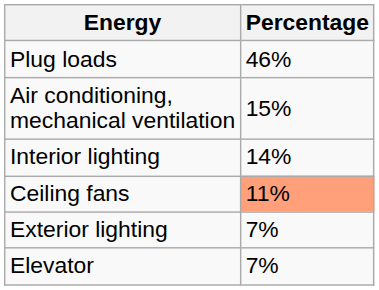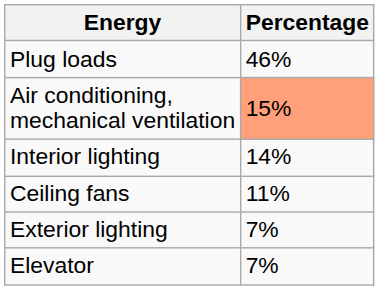Air conditioning, mechanical ventilation | Percentage: no background -> lightsalmon background
Ceiling fans | Percentage: lightsalmon background -> no background
